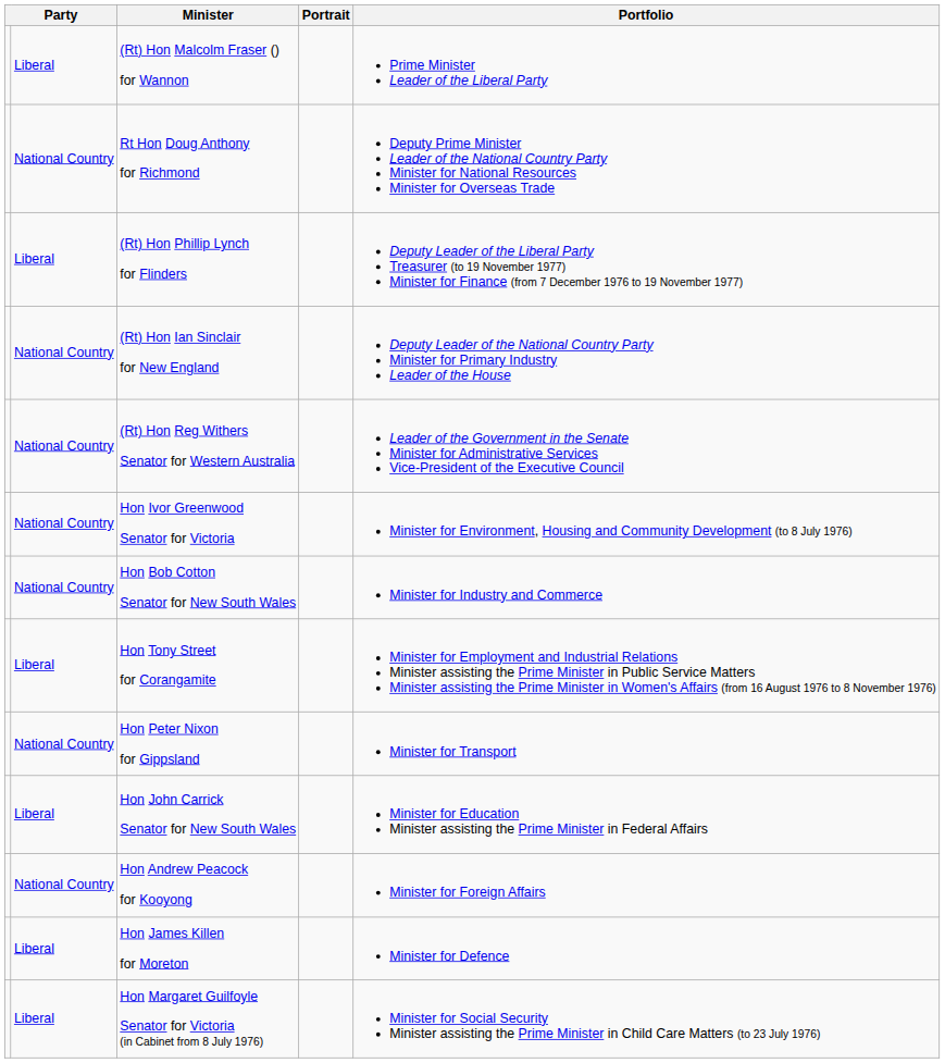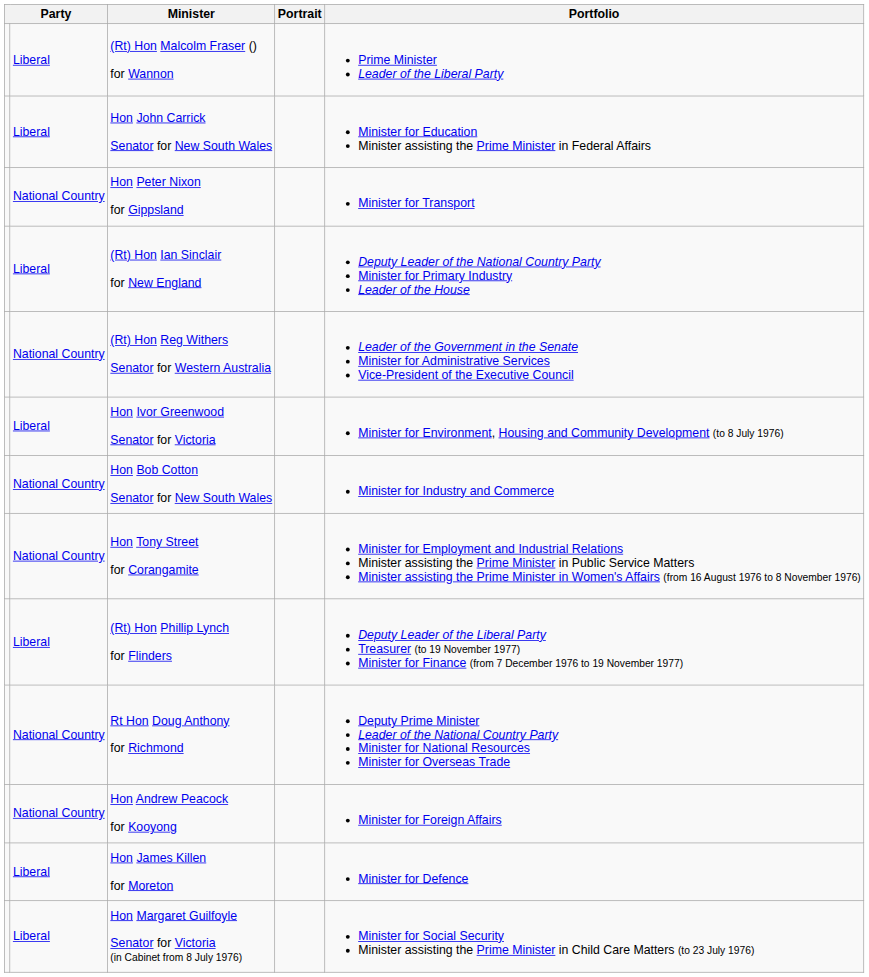rows swapped: Rt Hon Doug Anthony for Richmond <-> Hon John Carrick Senator for New South Wales
rows swapped: (Rt) Hon Phillip Lynch for Flinders <-> Hon Peter Nixon for Gippsland
(Rt) Hon Ian Sinclair for New England | column 2: National Country -> Liberal
Hon Ivor Greenwood Senator for Victoria | column 2: National Country -> Liberal
Hon Tony Street for Corangamite | column 2: Liberal -> National Country
